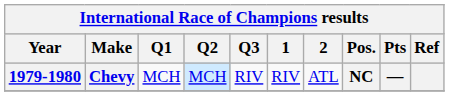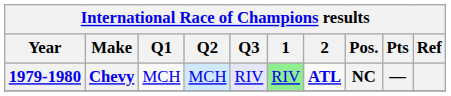Chevy | Q3: no background -> lavender background
Chevy | 1: no background -> lightgreen background
Chevy | 2: normal -> bold
